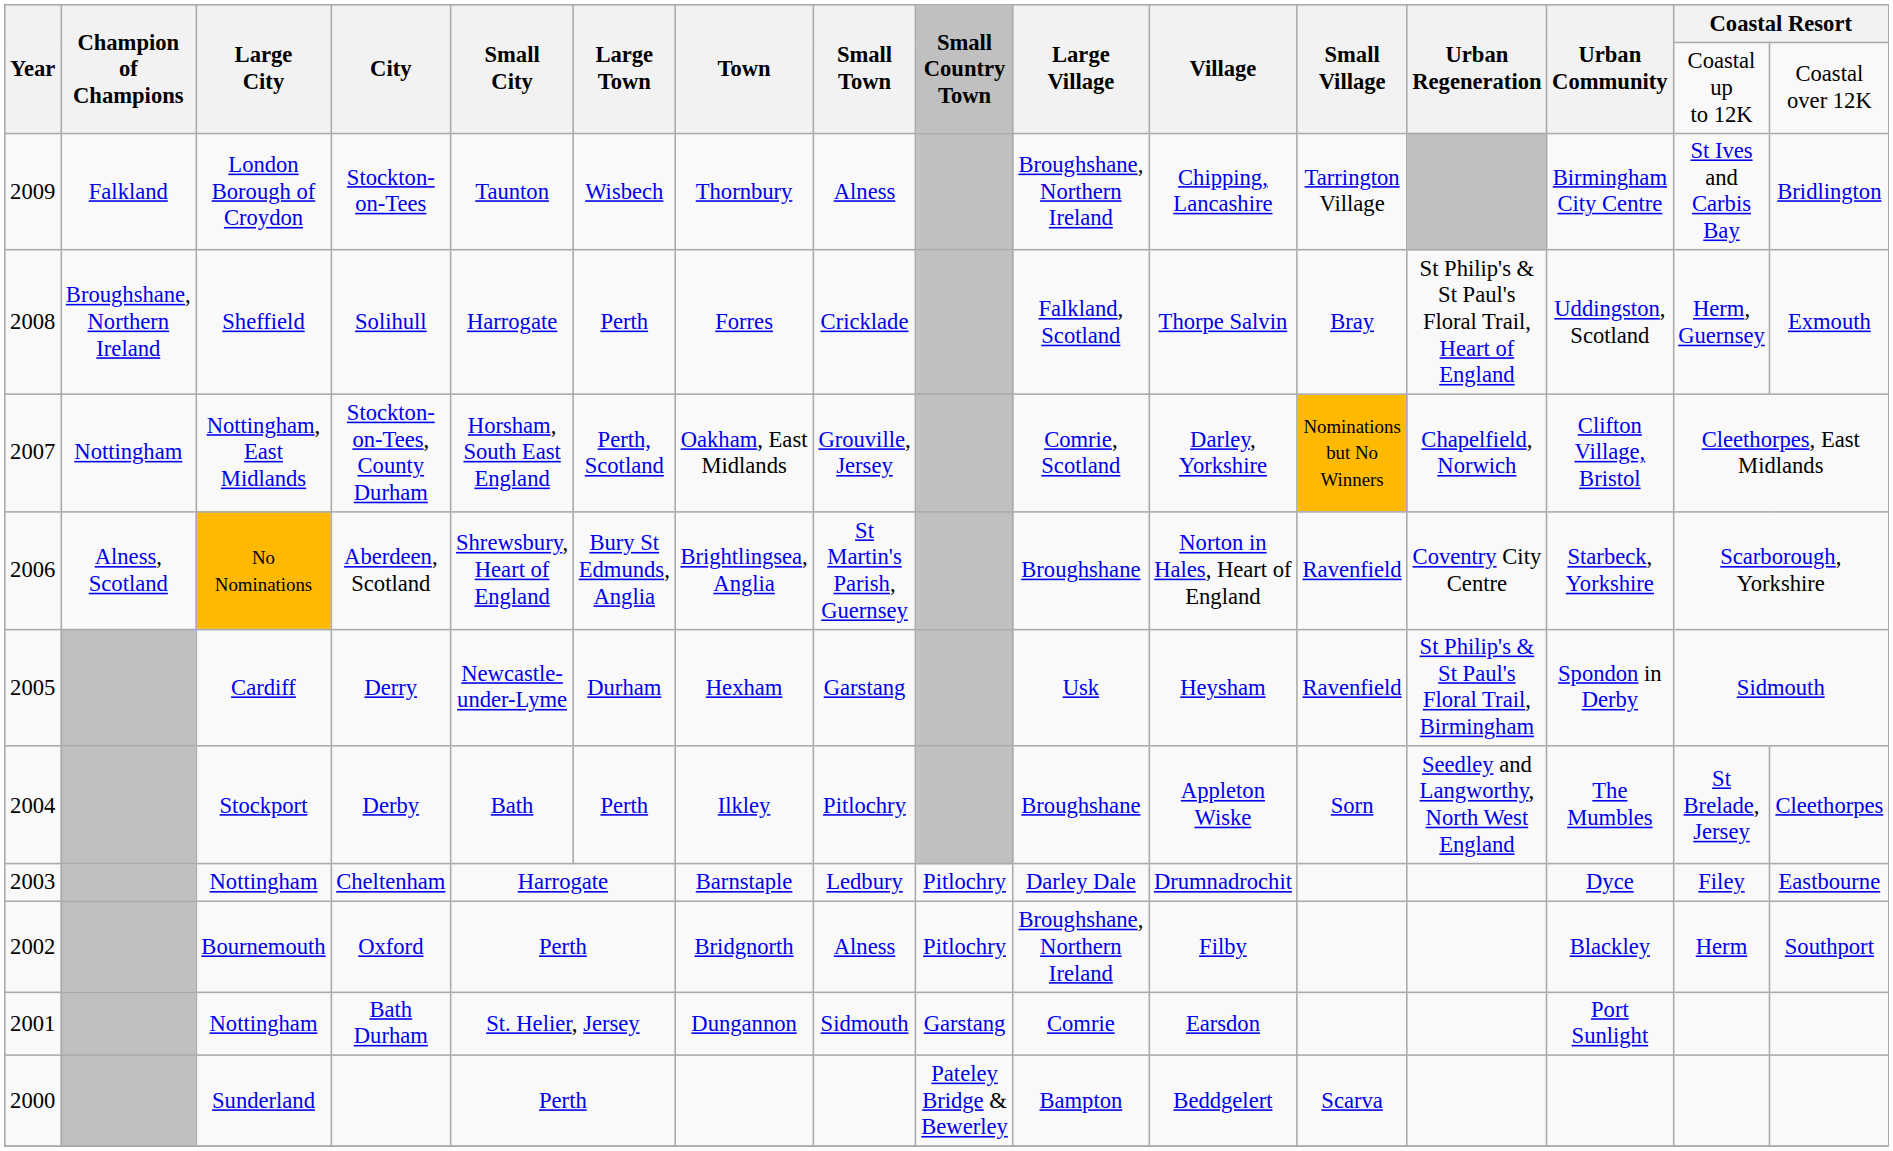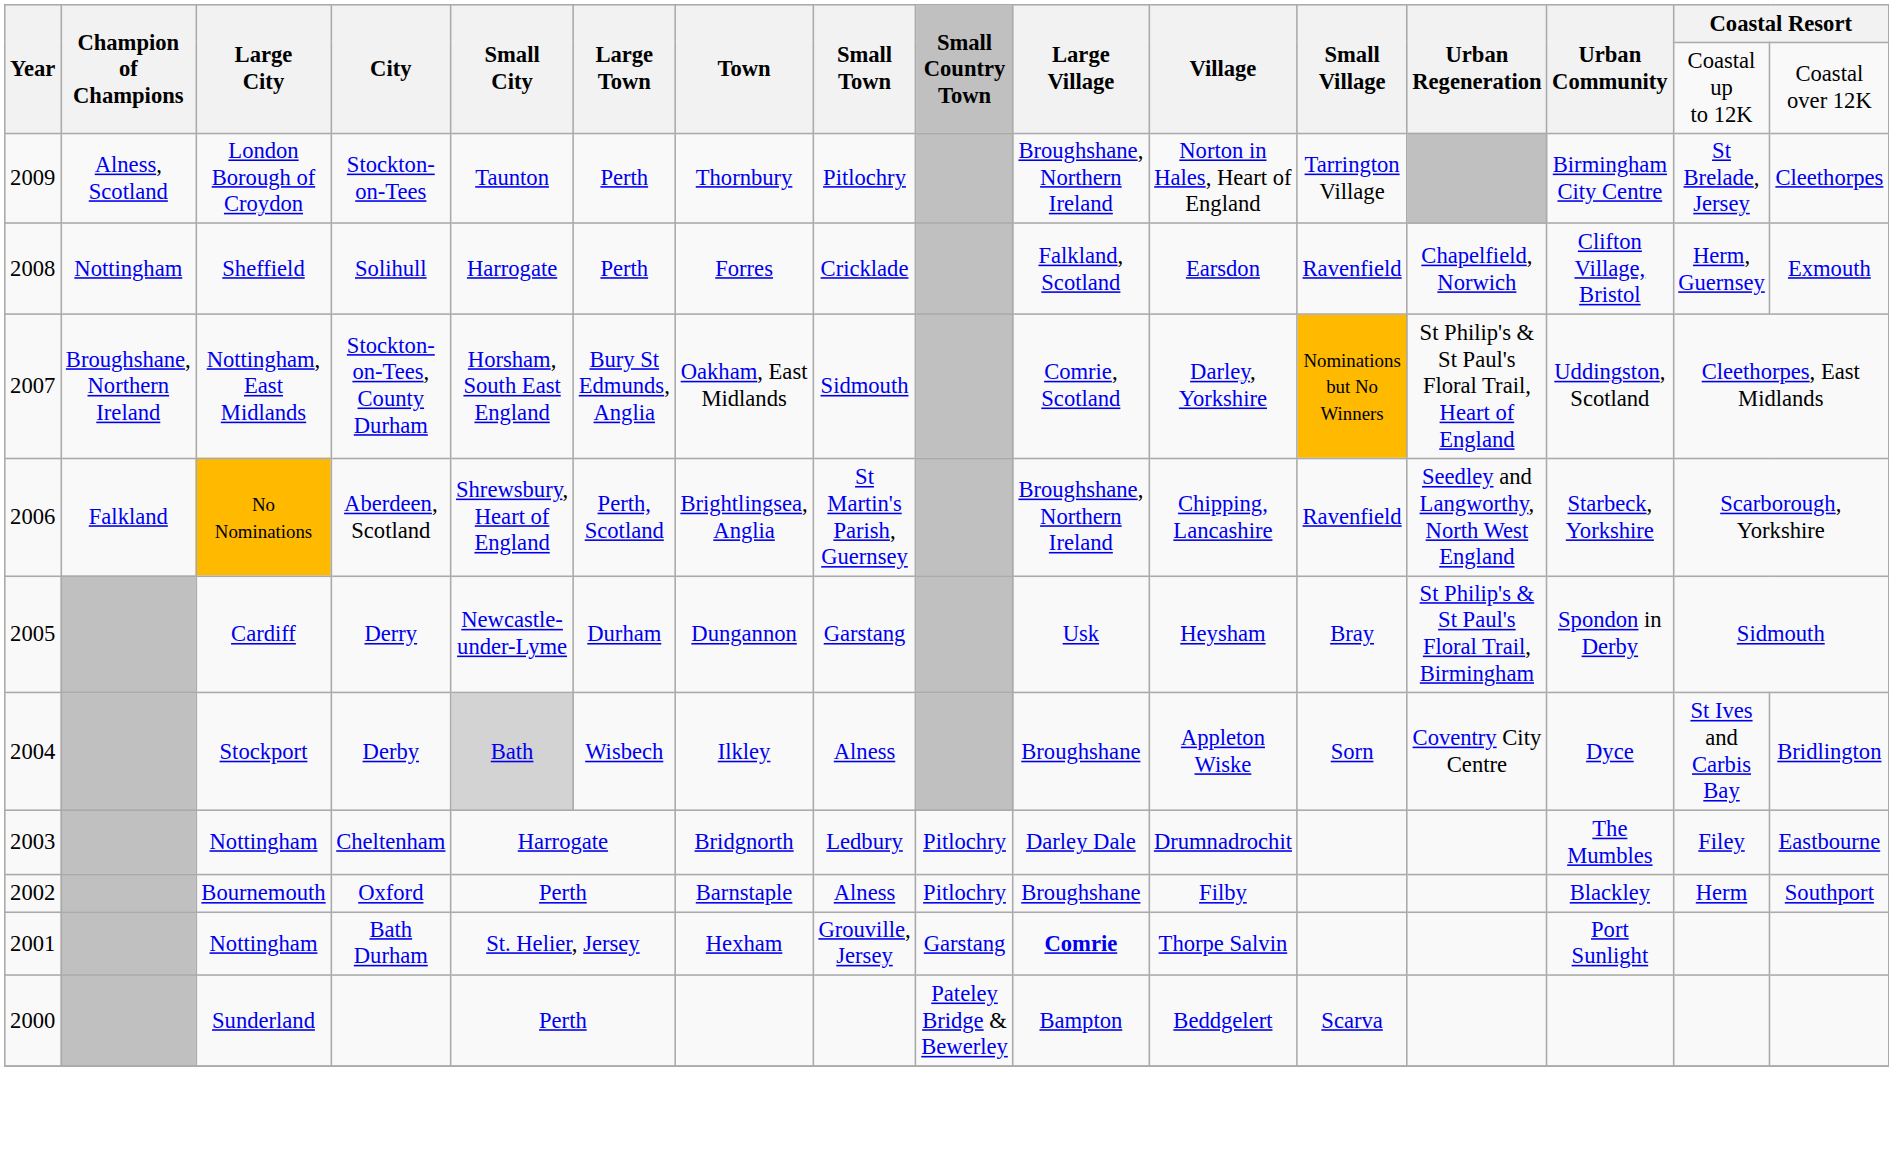Stockton-on-Tees | Champion of Champions: Falkland -> Alness, Scotland
Stockton-on-Tees | Large Town: Wisbech -> Perth
Stockton-on-Tees | Small Town: Alness -> Pitlochry
Stockton-on-Tees | Village: Chipping, Lancashire -> Norton in Hales, Heart of England
Stockton-on-Tees | column 15: St Ives and Carbis Bay -> St Brelade, Jersey
Stockton-on-Tees | column 16: Bridlington -> Cleethorpes
Solihull | Champion of Champions: Broughshane, Northern Ireland -> Nottingham
Solihull | Village: Thorpe Salvin -> Earsdon
Solihull | Small Village: Bray -> Ravenfield
Solihull | Urban Regeneration: St Philip's & St Paul's Floral Trail, Heart of England -> Chapelfield, Norwich
Solihull | Urban Community: Uddingston, Scotland -> Clifton Village, Bristol
Stockton-on-Tees, County Durham | Champion of Champions: Nottingham -> Broughshane, Northern Ireland
Stockton-on-Tees, County Durham | Large Town: Perth, Scotland -> Bury St Edmunds, Anglia
Stockton-on-Tees, County Durham | Small Town: Grouville, Jersey -> Sidmouth
Stockton-on-Tees, County Durham | Urban Regeneration: Chapelfield, Norwich -> St Philip's & St Paul's Floral Trail, Heart of England
Stockton-on-Tees, County Durham | Urban Community: Clifton Village, Bristol -> Uddingston, Scotland
Aberdeen, Scotland | Champion of Champions: Alness, Scotland -> Falkland
Aberdeen, Scotland | Large Town: Bury St Edmunds, Anglia -> Perth, Scotland
Aberdeen, Scotland | Large Village: Broughshane -> Broughshane, Northern Ireland
Aberdeen, Scotland | Village: Norton in Hales, Heart of England -> Chipping, Lancashire
Aberdeen, Scotland | Urban Regeneration: Coventry City Centre -> Seedley and Langworthy, North West England
Derry | Town: Hexham -> Dungannon
Derry | Small Village: Ravenfield -> Bray
Derby | Small City: no background -> lightgrey background
Derby | Large Town: Perth -> Wisbech
Derby | Small Town: Pitlochry -> Alness
Derby | Urban Regeneration: Seedley and Langworthy, North West England -> Coventry City Centre
Derby | Urban Community: The Mumbles -> Dyce
Derby | column 15: St Brelade, Jersey -> St Ives and Carbis Bay
Derby | column 16: Cleethorpes -> Bridlington
Cheltenham | Town: Barnstaple -> Bridgnorth
Cheltenham | Urban Community: Dyce -> The Mumbles
Oxford | Town: Bridgnorth -> Barnstaple
Oxford | Large Village: Broughshane, Northern Ireland -> Broughshane
Bath Durham | Town: Dungannon -> Hexham
Bath Durham | Small Town: Sidmouth -> Grouville, Jersey
Bath Durham | Large Village: normal -> bold
Bath Durham | Village: Earsdon -> Thorpe Salvin
